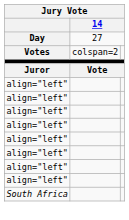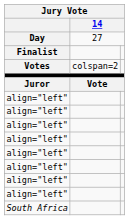+ row: Finalist
